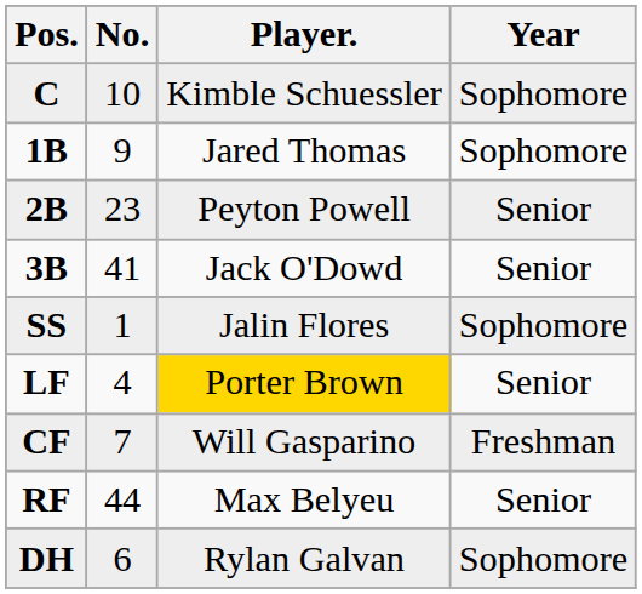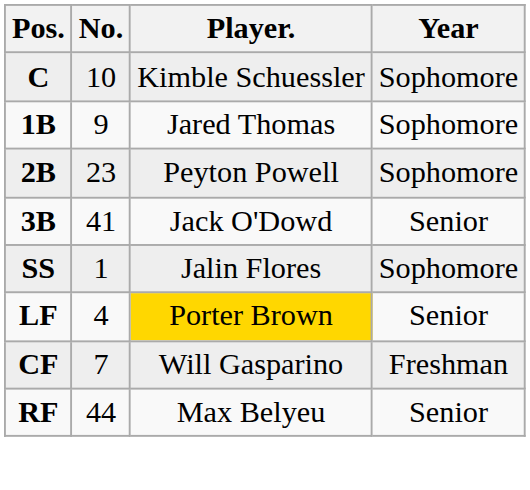2B | Year: Senior -> Sophomore
- row: DH | 6 | Rylan Galvan | Sophomore
